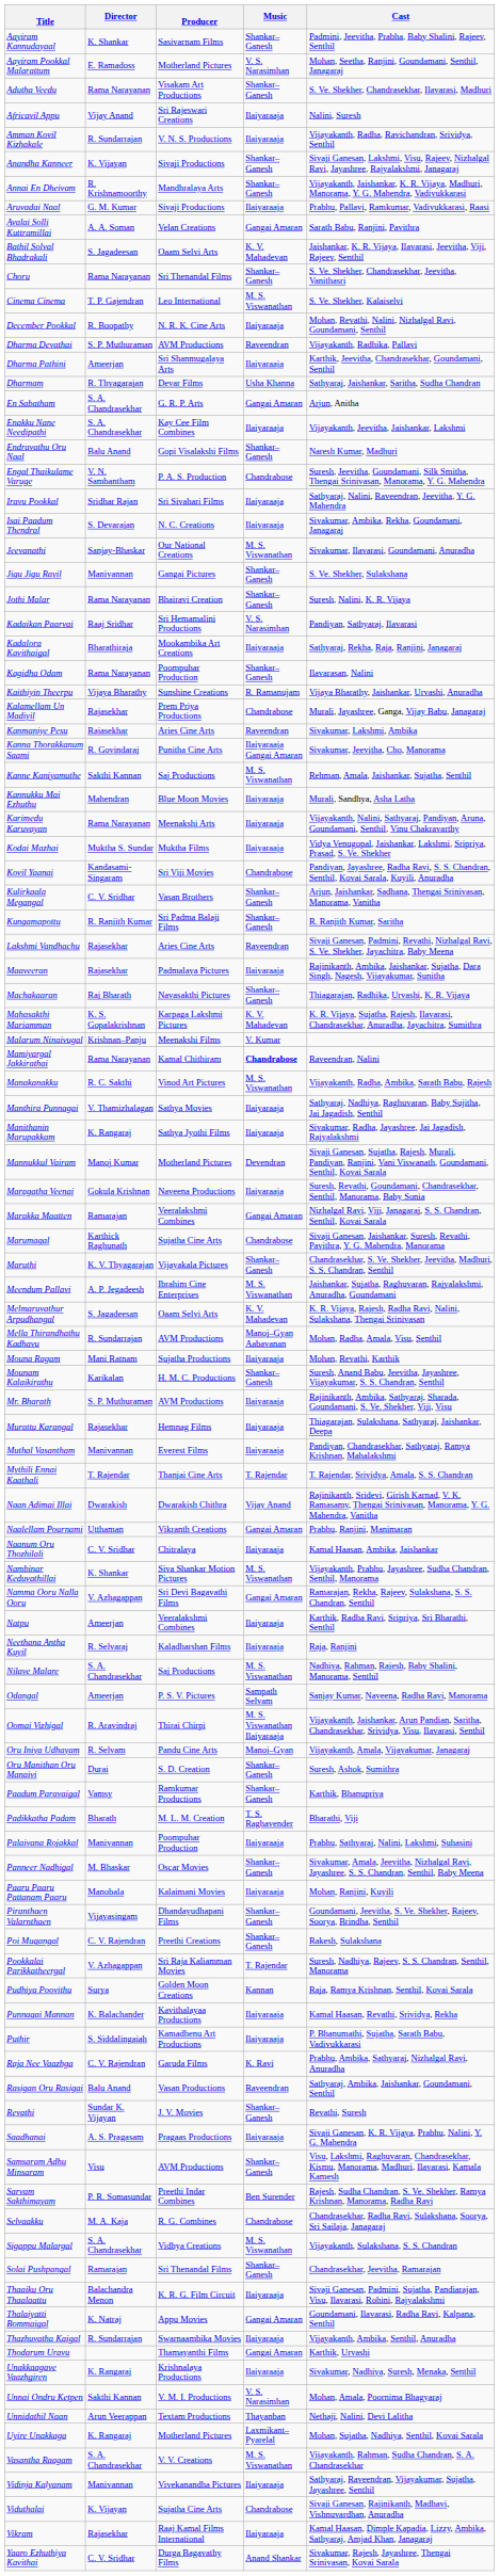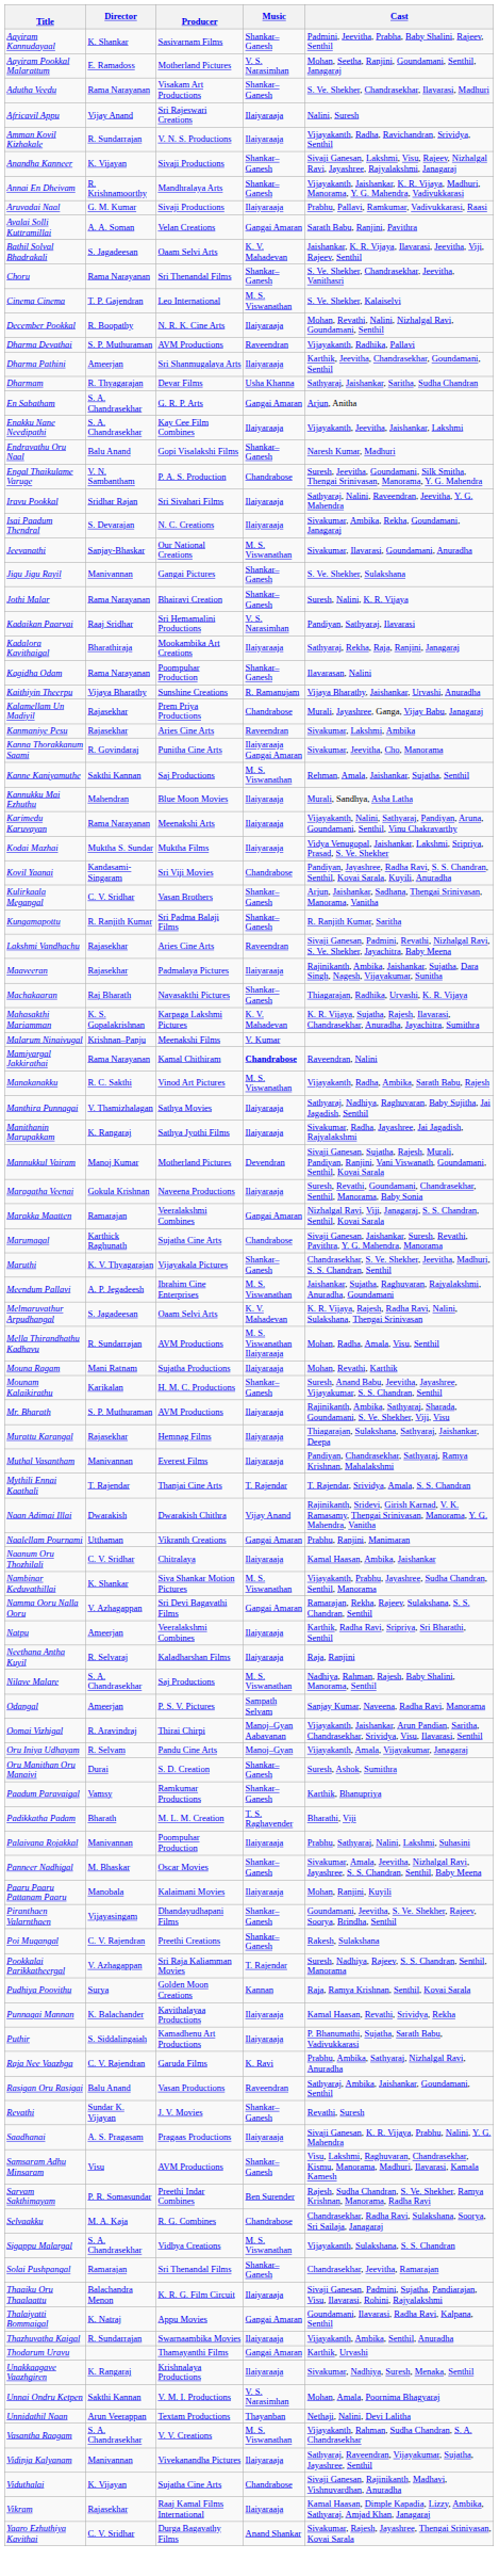Mella Thirandhathu Kadhavu | Music: Manoj–Gyan Aabavanan -> M. S. Viswanathan Ilaiyaraaja
Oomai Vizhigal | Music: M. S. Viswanathan Ilaiyaraaja -> Manoj–Gyan Aabavanan
- row: Uyire Unakkaga | K. Rangaraj | Motherland Pictures | Laxmikant–Pyarelal | Mohan, Sujatha, Nadhiya, Senthil, Kovai Sarala
